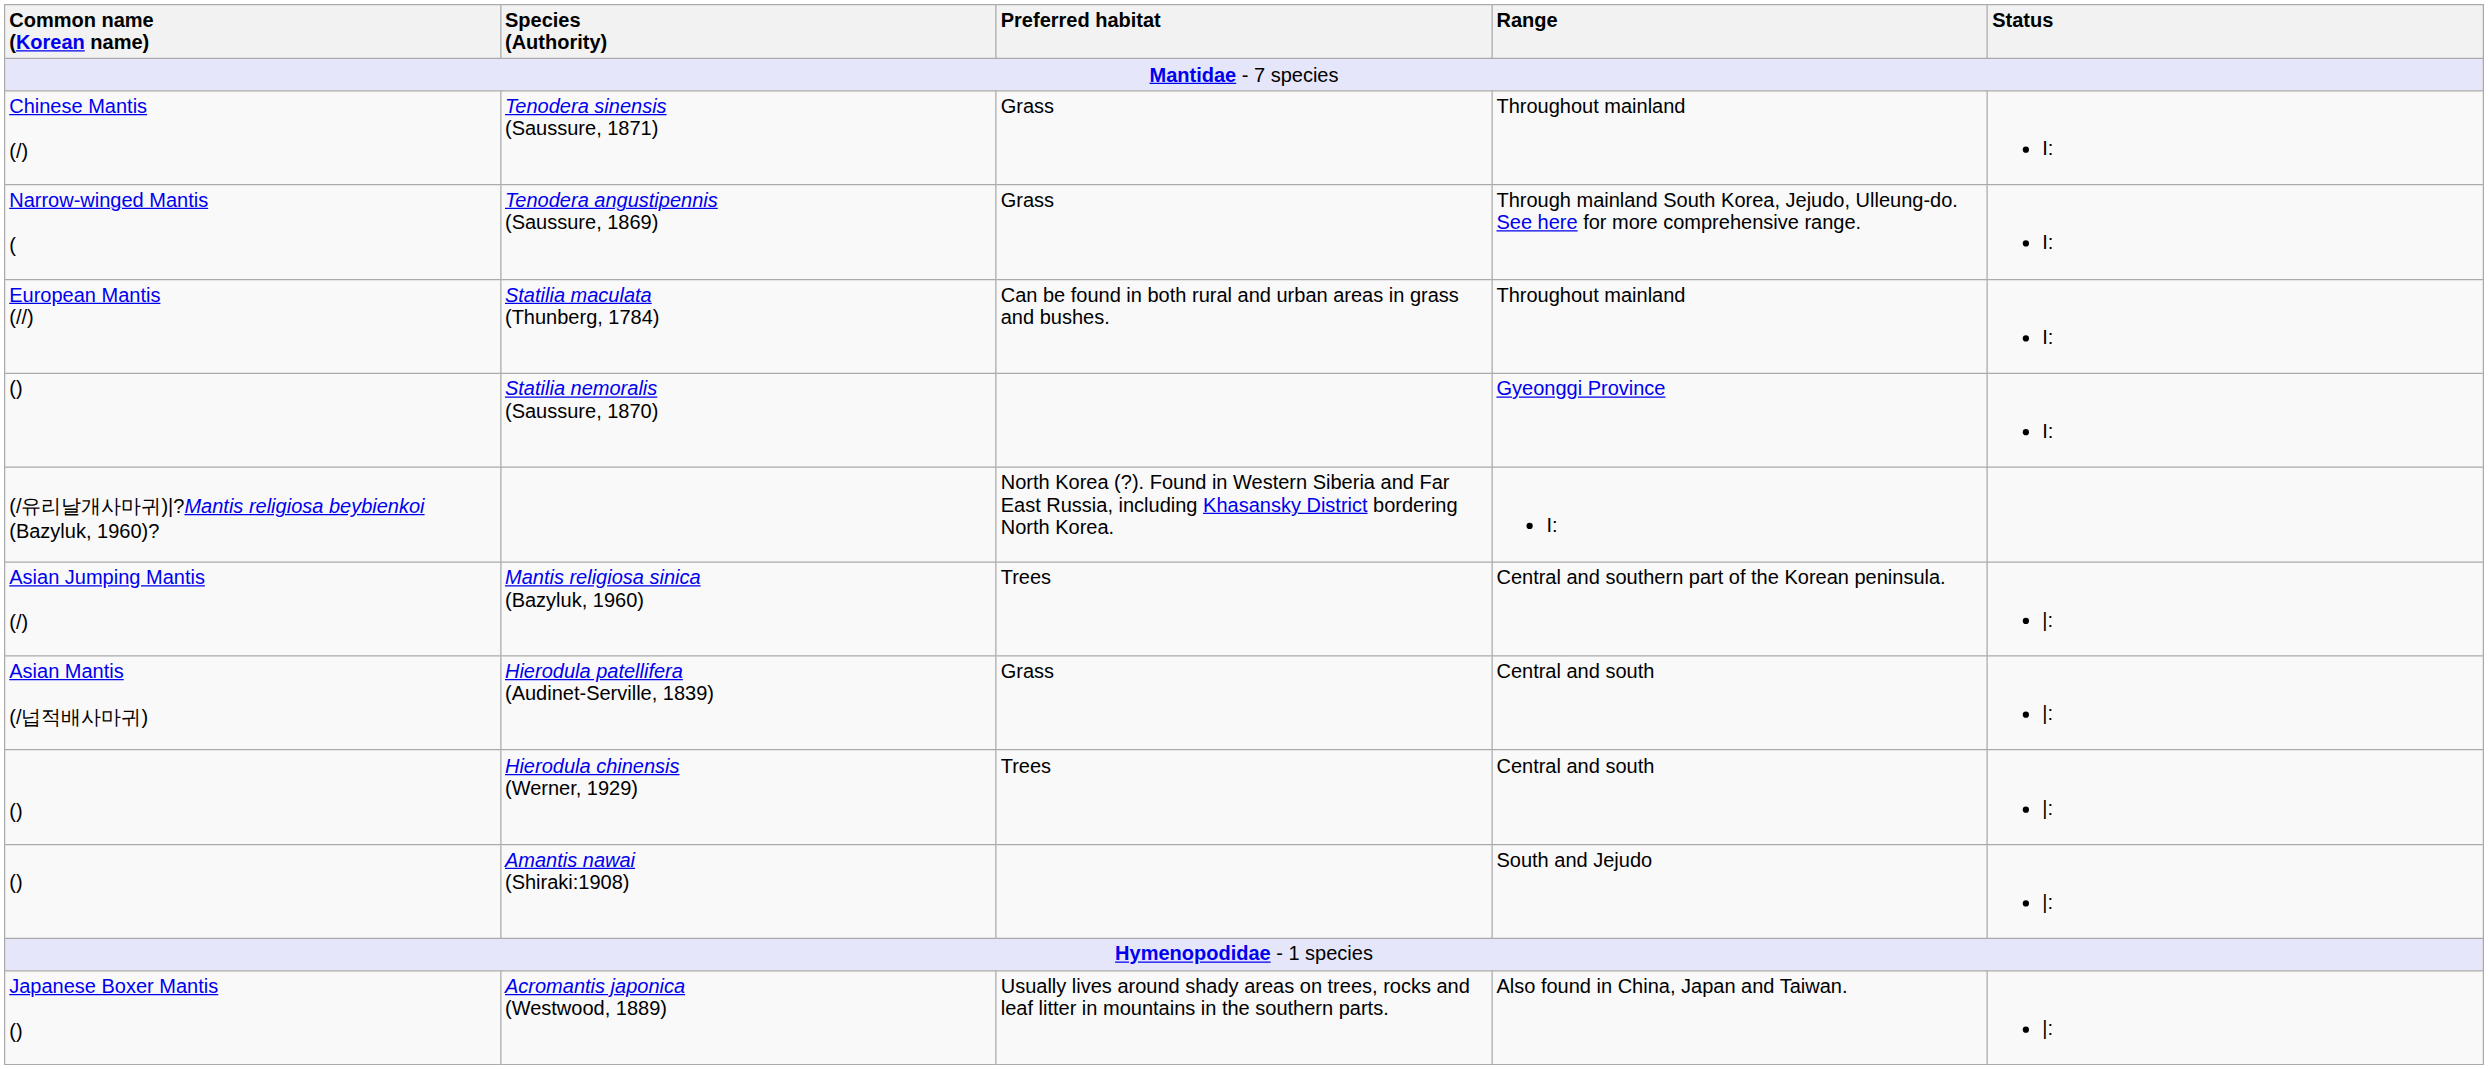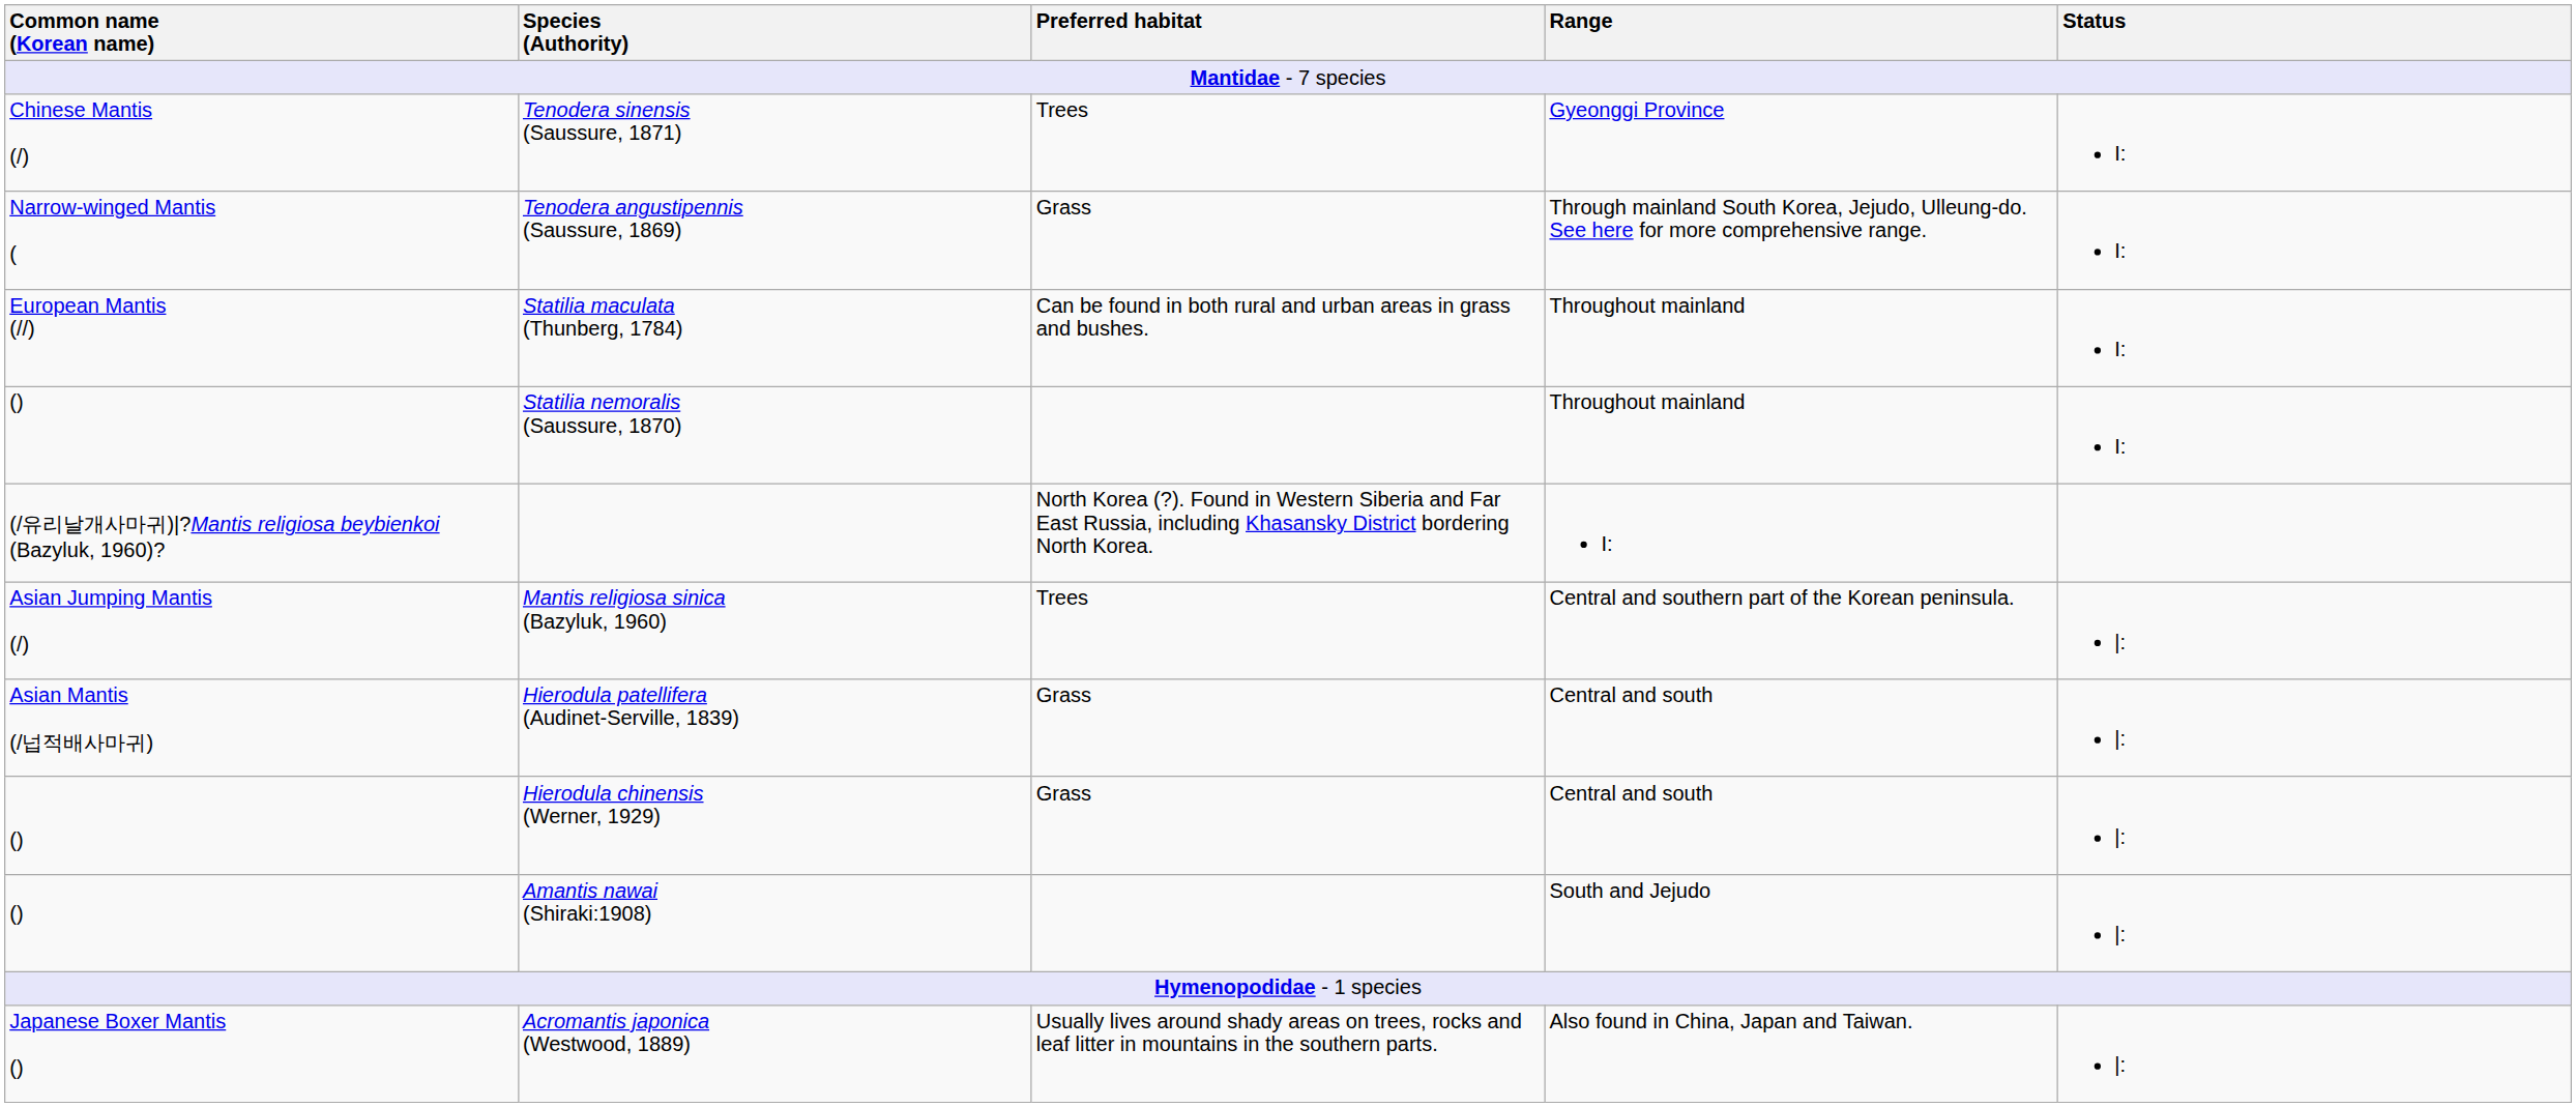Tenodera sinensis (Saussure, 1871) | Preferred habitat: Grass -> Trees
Tenodera sinensis (Saussure, 1871) | Range: Throughout mainland -> Gyeonggi Province
Statilia nemoralis (Saussure, 1870) | Range: Gyeonggi Province -> Throughout mainland
Hierodula chinensis (Werner, 1929) | Preferred habitat: Trees -> Grass
